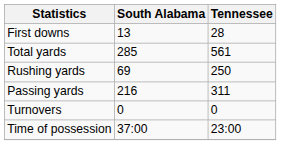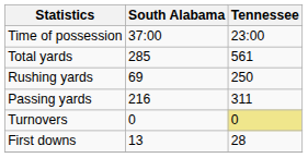rows swapped: First downs <-> Time of possession
Turnovers | Tennessee: no background -> khaki background
